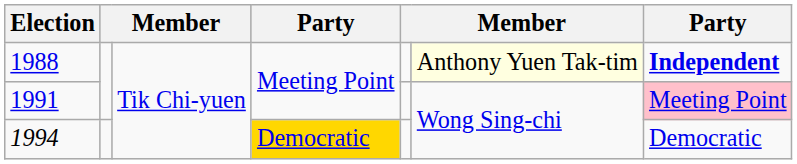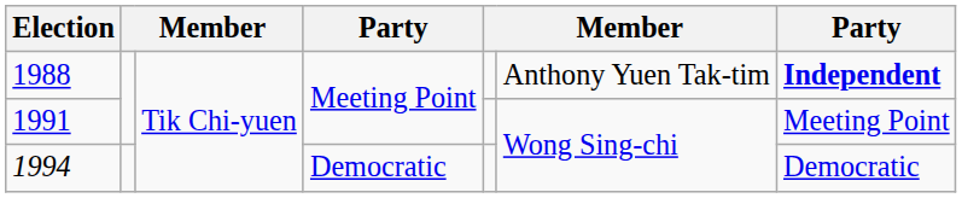1988 | column 6: lightyellow background -> no background
1991 | column 7: pink background -> no background
1994 | column 4: gold background -> no background
